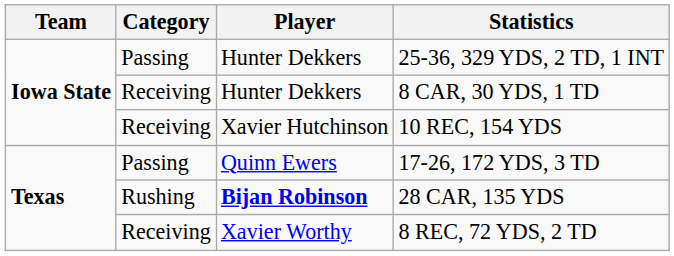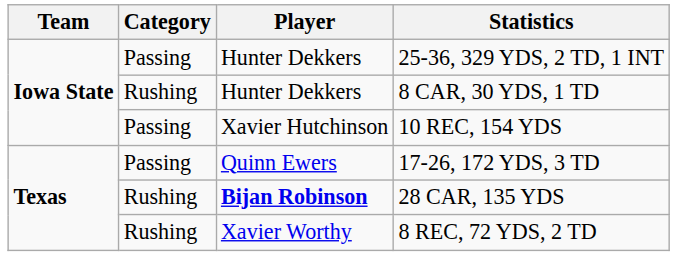8 CAR, 30 YDS, 1 TD | Category: Receiving -> Rushing
10 REC, 154 YDS | Category: Receiving -> Passing
8 REC, 72 YDS, 2 TD | Category: Receiving -> Rushing
